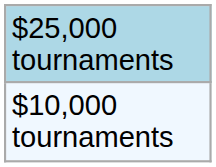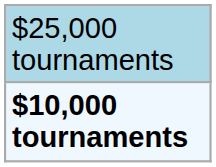row 2 | column 1: normal -> bold
